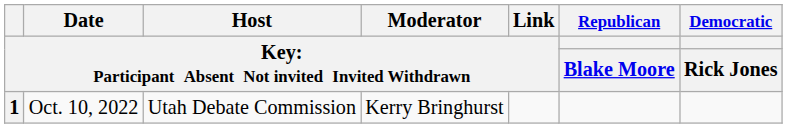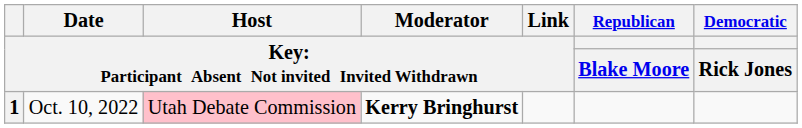1 | column 3: no background -> pink background
1 | column 4: normal -> bold
